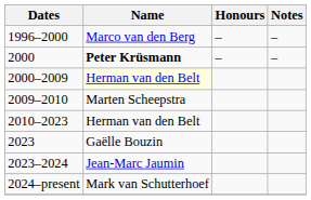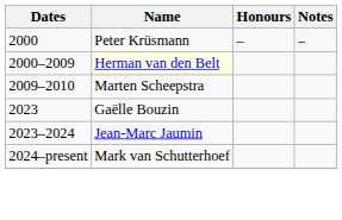- row: 1996–2000 | Marco van den Berg | – | –
2000 | Name: bold -> normal
- row: 2010–2023 | Herman van den Belt
